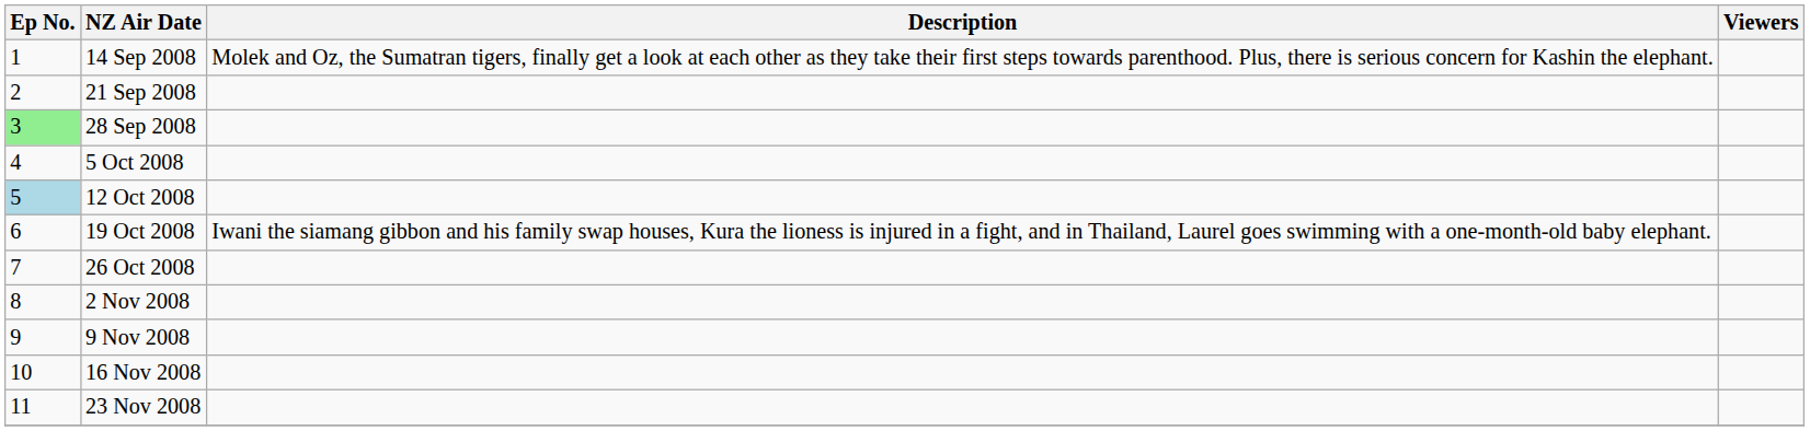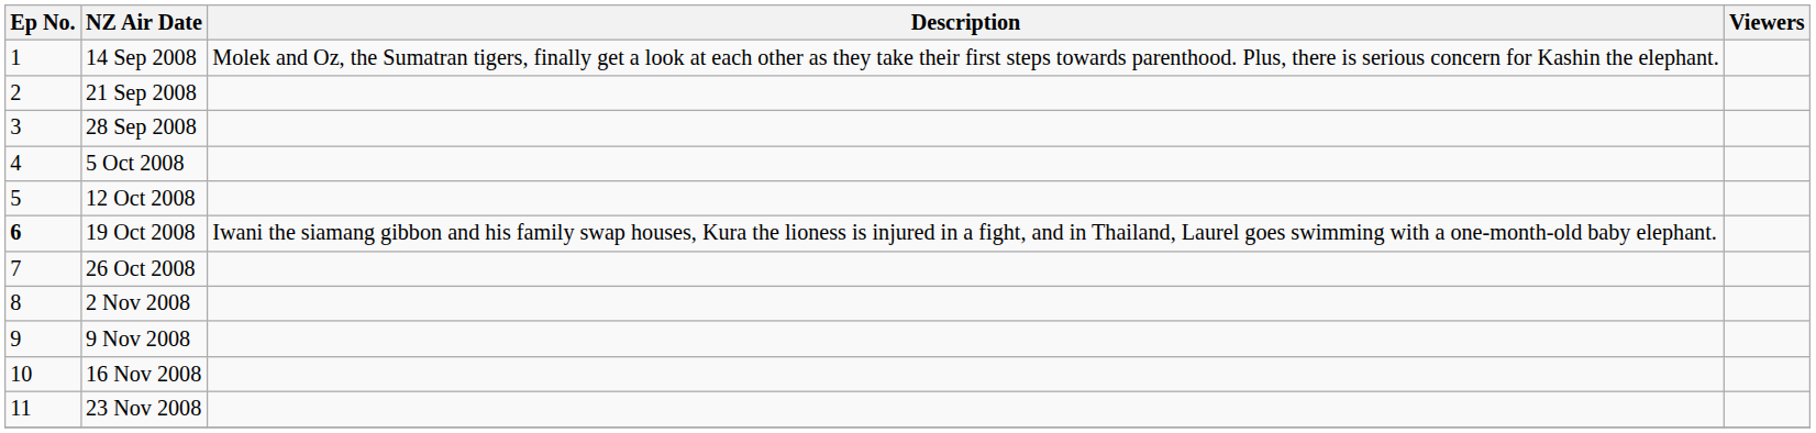28 Sep 2008 | Ep No.: lightgreen background -> no background
12 Oct 2008 | Ep No.: lightblue background -> no background
19 Oct 2008 | Ep No.: normal -> bold
